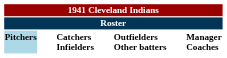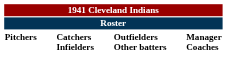Pitchers | column 1: lightblue background -> no background
